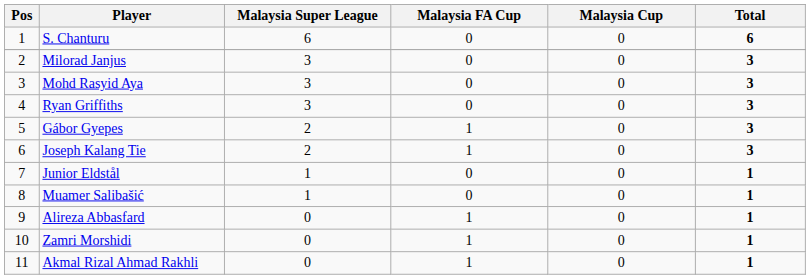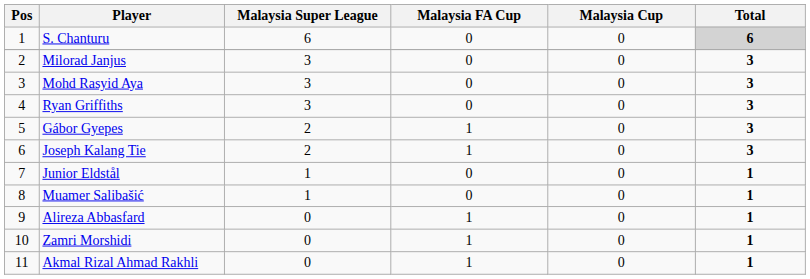S. Chanturu | Total: no background -> lightgrey background
